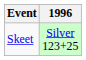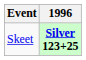Skeet | 1996: normal -> bold
